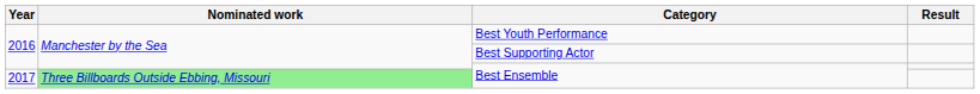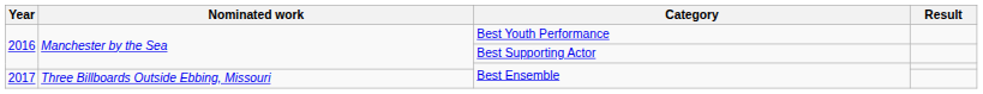2017 / Best Ensemble | Nominated work: lightgreen background -> no background
